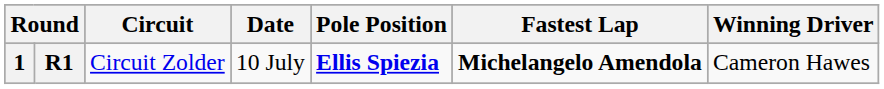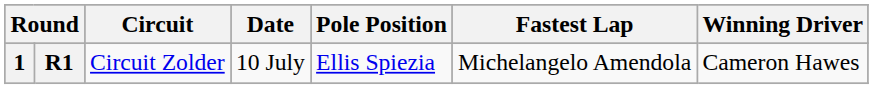1 | Pole Position: bold -> normal
1 | Fastest Lap: bold -> normal
